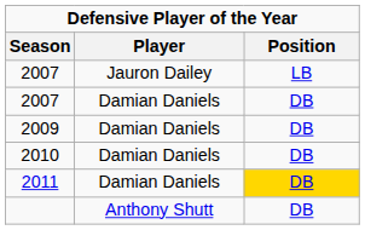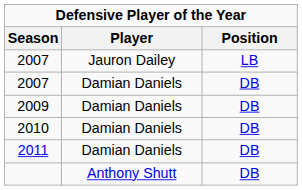2011 | Position: gold background -> no background
